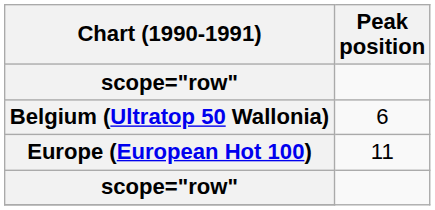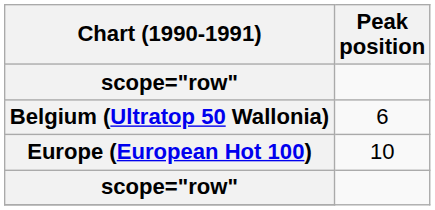Europe (European Hot 100) | Peak position: 11 -> 10
